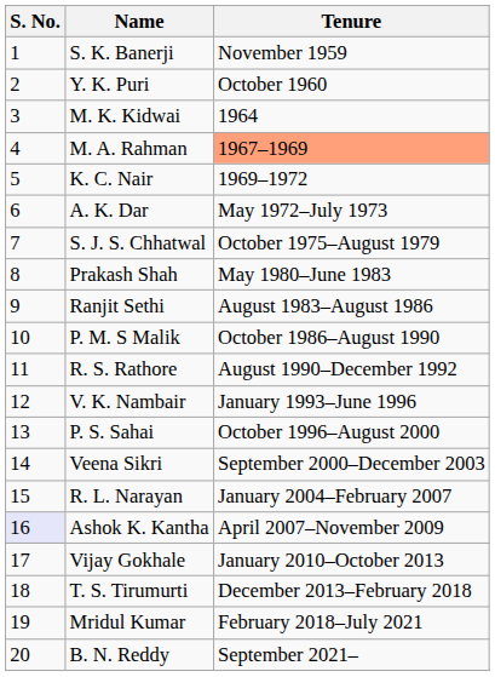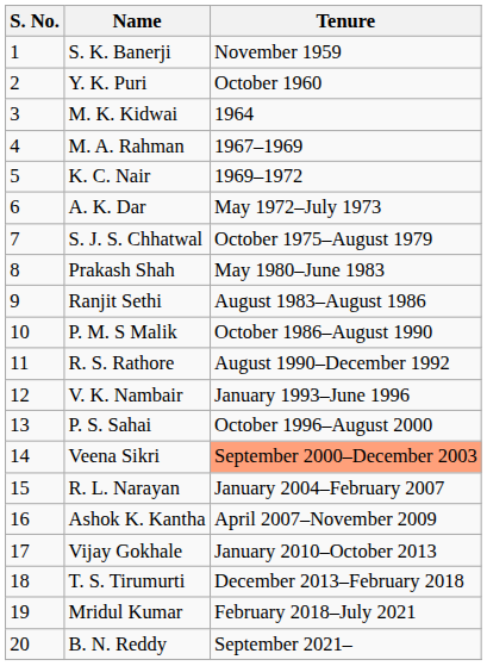M. A. Rahman | Tenure: lightsalmon background -> no background
Veena Sikri | Tenure: no background -> lightsalmon background
Ashok K. Kantha | S. No.: lavender background -> no background
